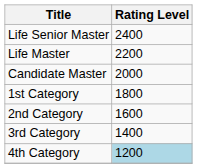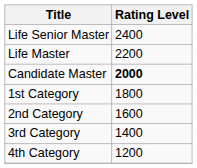Candidate Master | Rating Level: normal -> bold
4th Category | Rating Level: lightblue background -> no background
